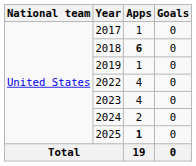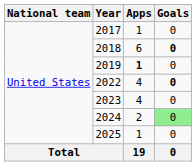2018 | Apps: bold -> normal
2018 | Goals: normal -> bold
2019 | Apps: normal -> bold
2022 | Goals: normal -> bold
2024 | Goals: no background -> lightgreen background
2025 | Apps: bold -> normal
